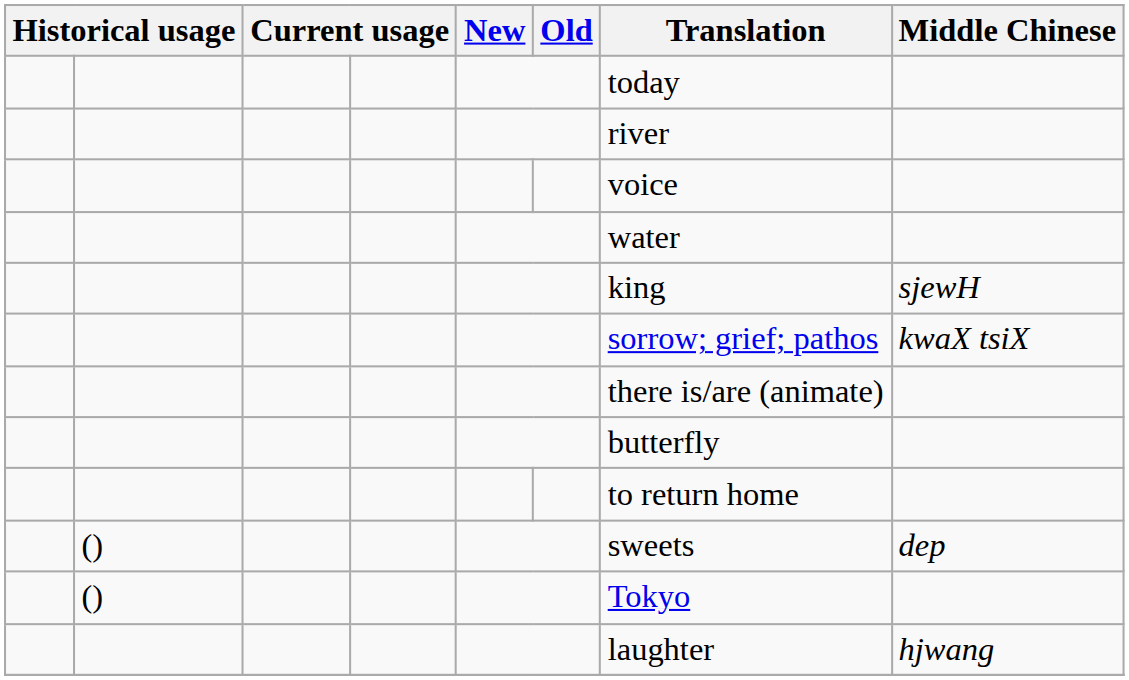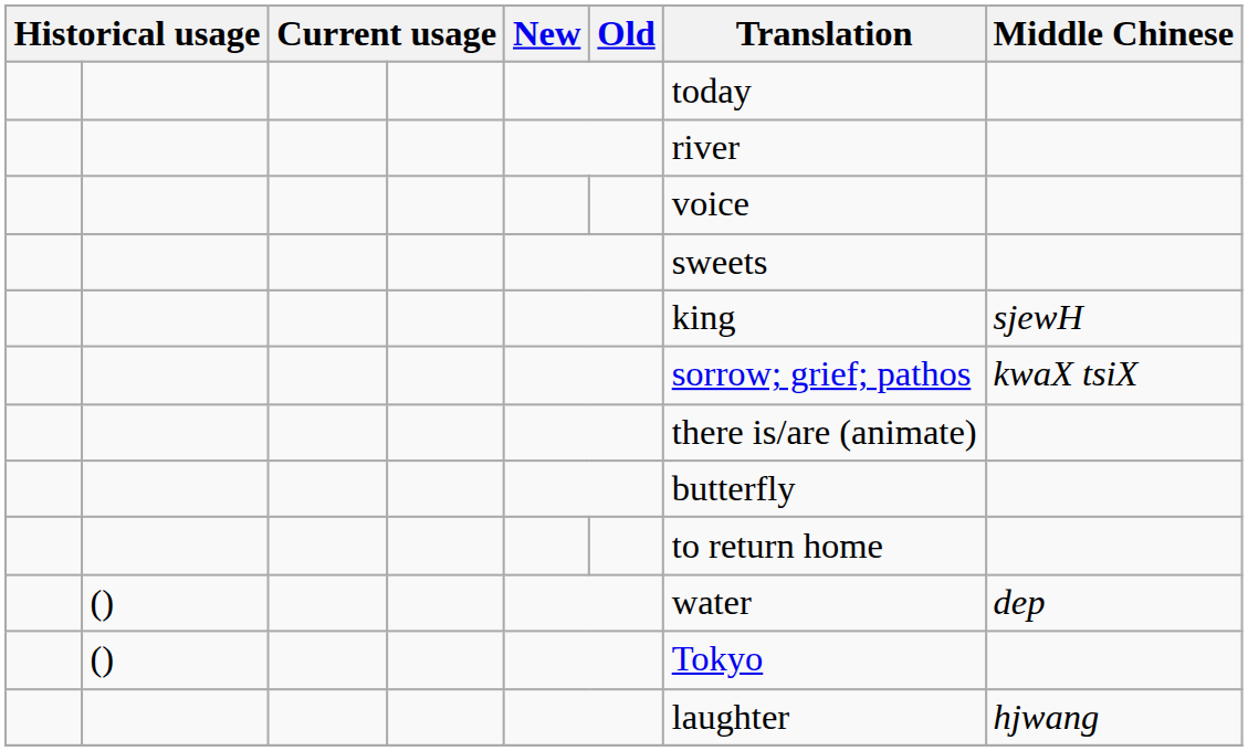row 5 | Translation: water -> sweets
row 11 | Translation: sweets -> water
